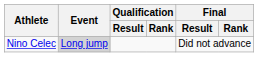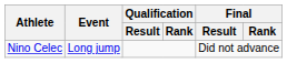Nino Celec | Event: lightgrey background -> no background
